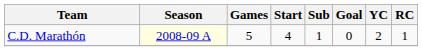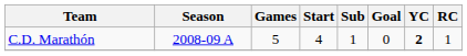C.D. Marathón | Season: lightyellow background -> no background
C.D. Marathón | YC: normal -> bold
